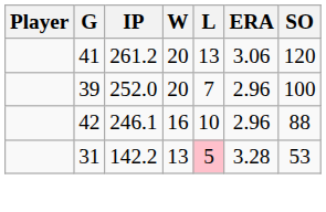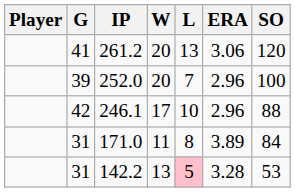246.1 | W: 16 -> 17
+ row: 31 | 171.0 | 11 | 8 | 3.89 | 84
